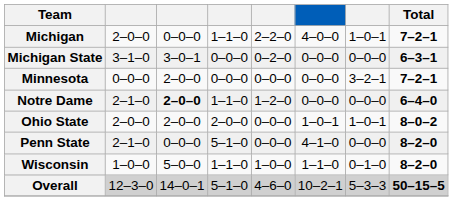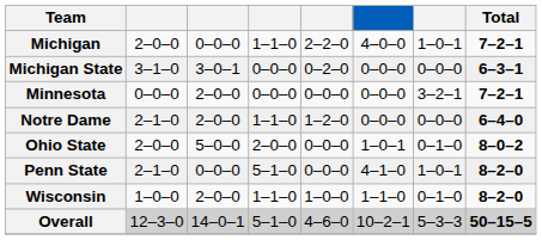Notre Dame | column 3: bold -> normal
Ohio State | column 3: 2–0–0 -> 5–0–0
Ohio State | column 7: 1–0–1 -> 0–1–0
Penn State | column 7: 0–0–0 -> 1–0–1
Wisconsin | column 3: 5–0–0 -> 2–0–0
